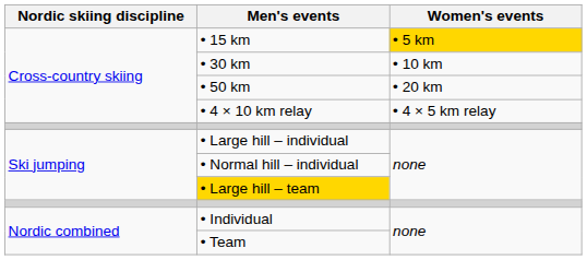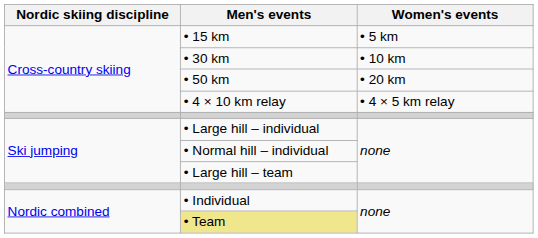• 15 km | Women's events: gold background -> no background
• Large hill – team | Men's events: gold background -> no background
• Team | Men's events: no background -> khaki background
